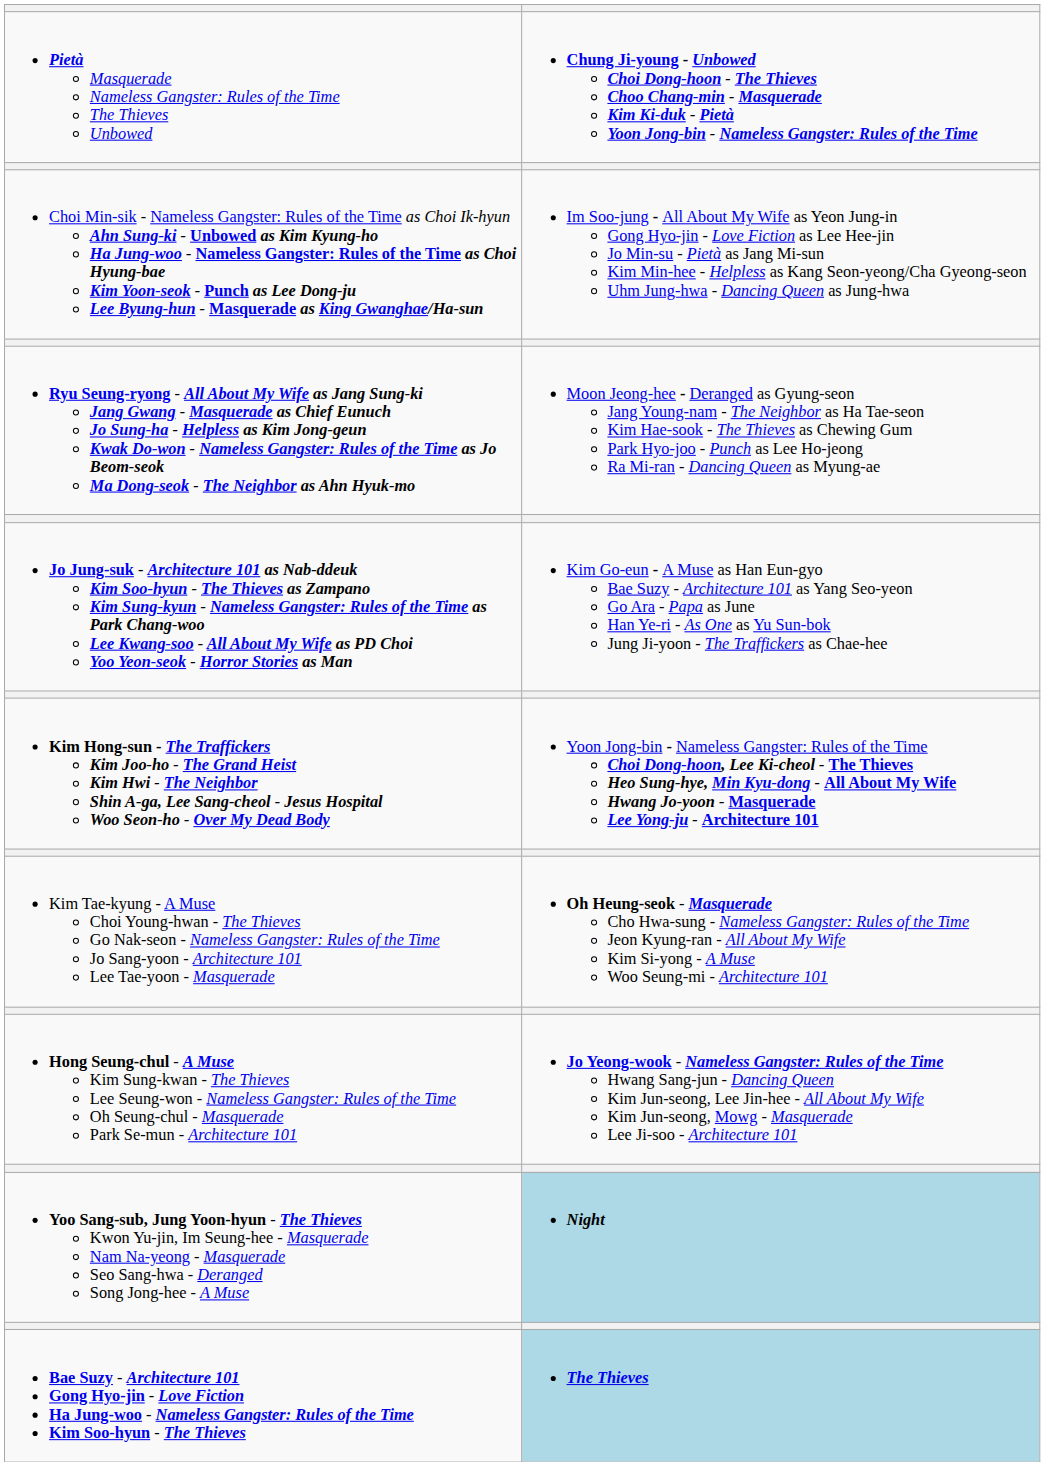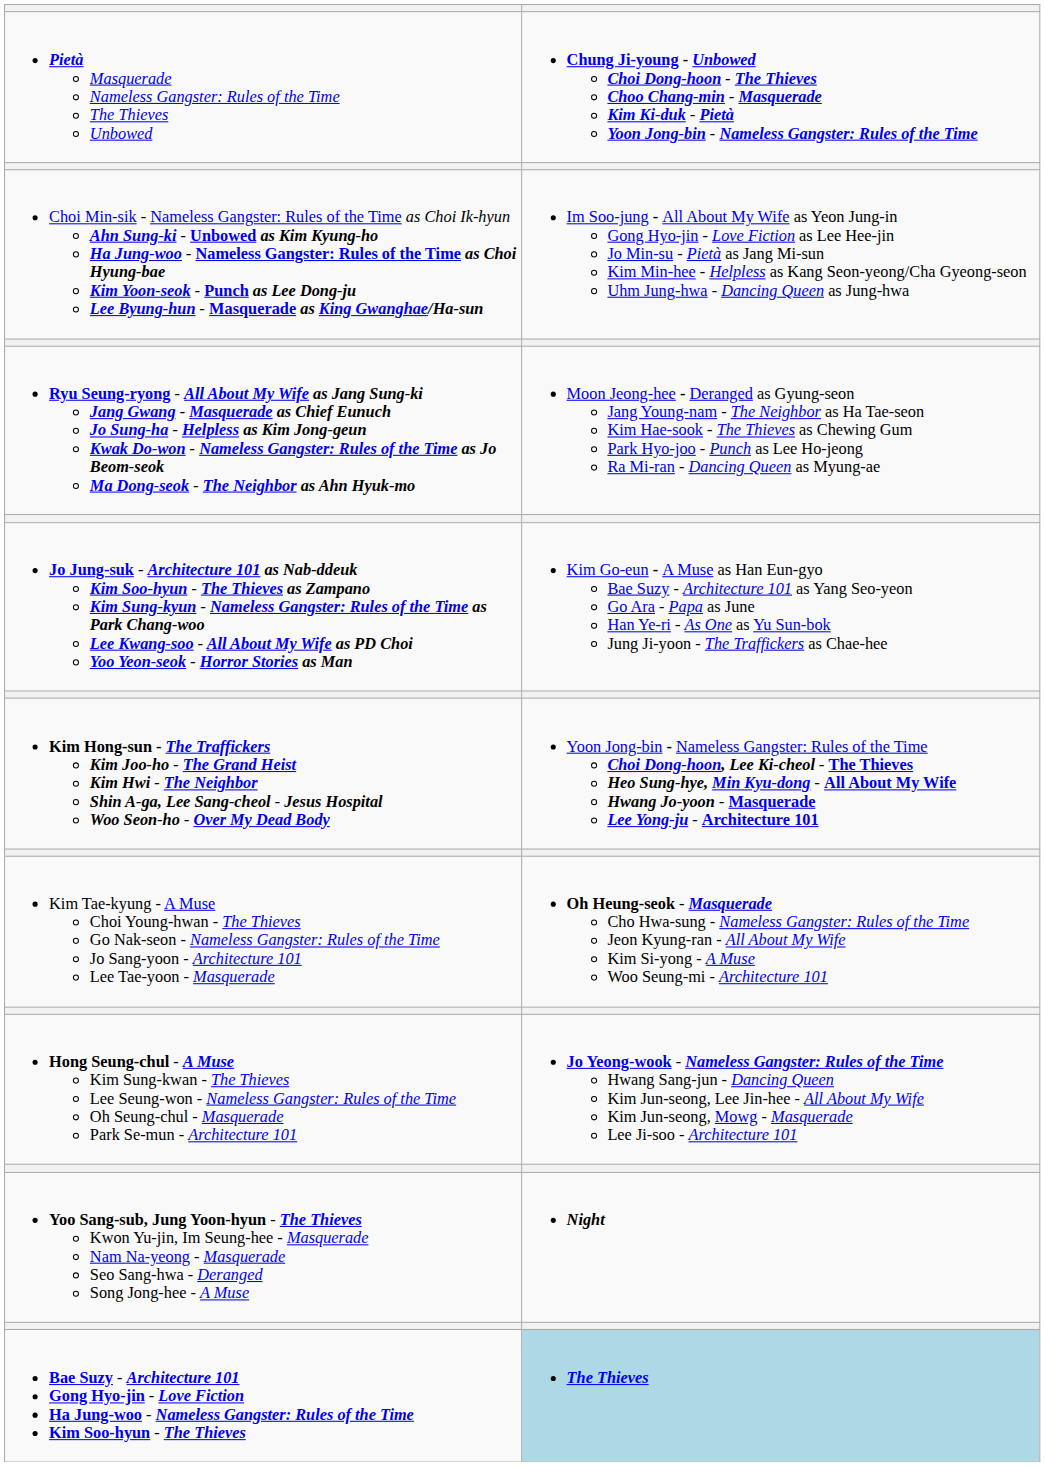row 16 | column 2: lightblue background -> no background
